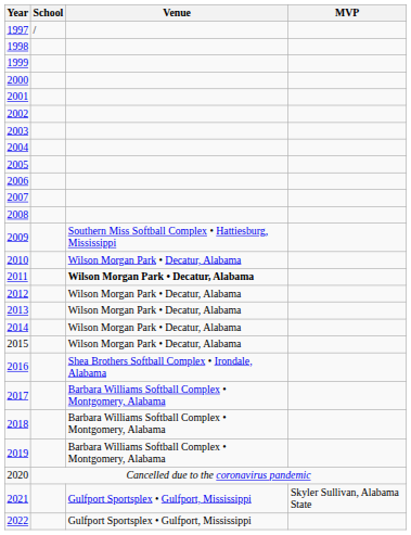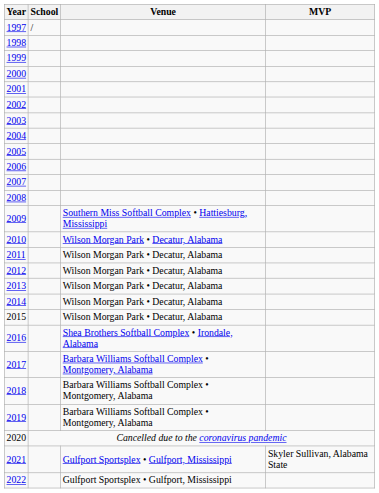2011 | Venue: bold -> normal
